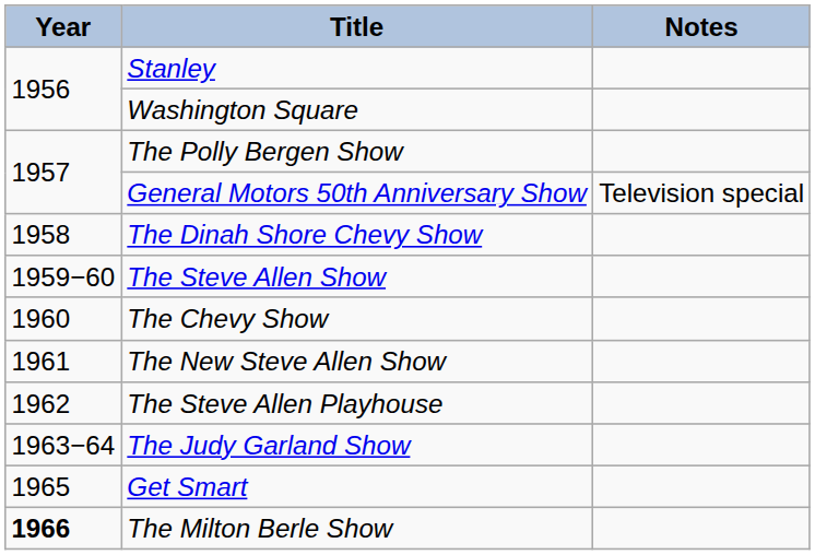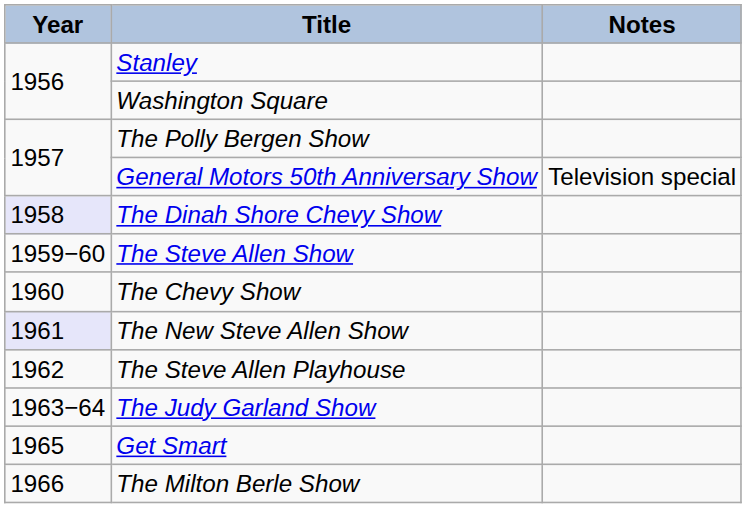The Dinah Shore Chevy Show | Year: no background -> lavender background
The New Steve Allen Show | Year: no background -> lavender background
The Milton Berle Show | Year: bold -> normal
